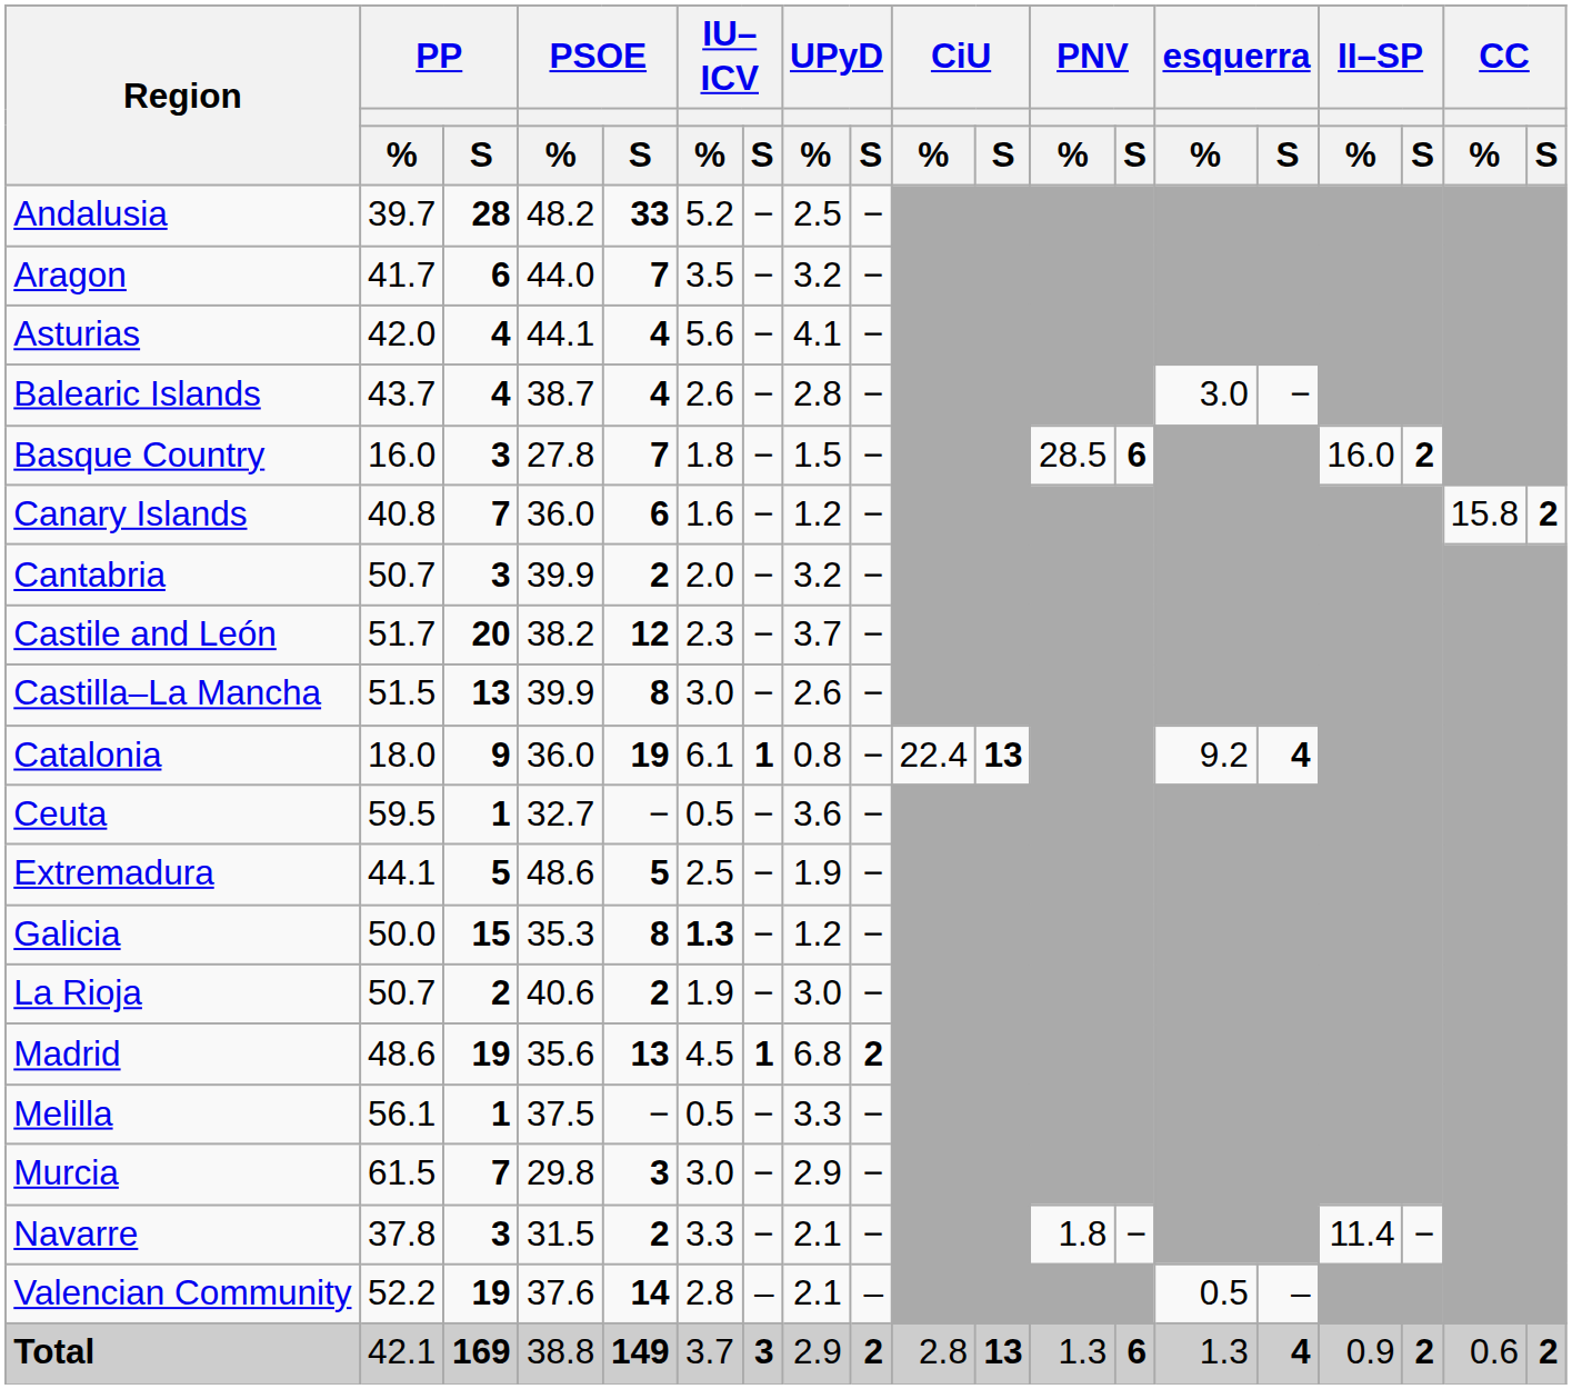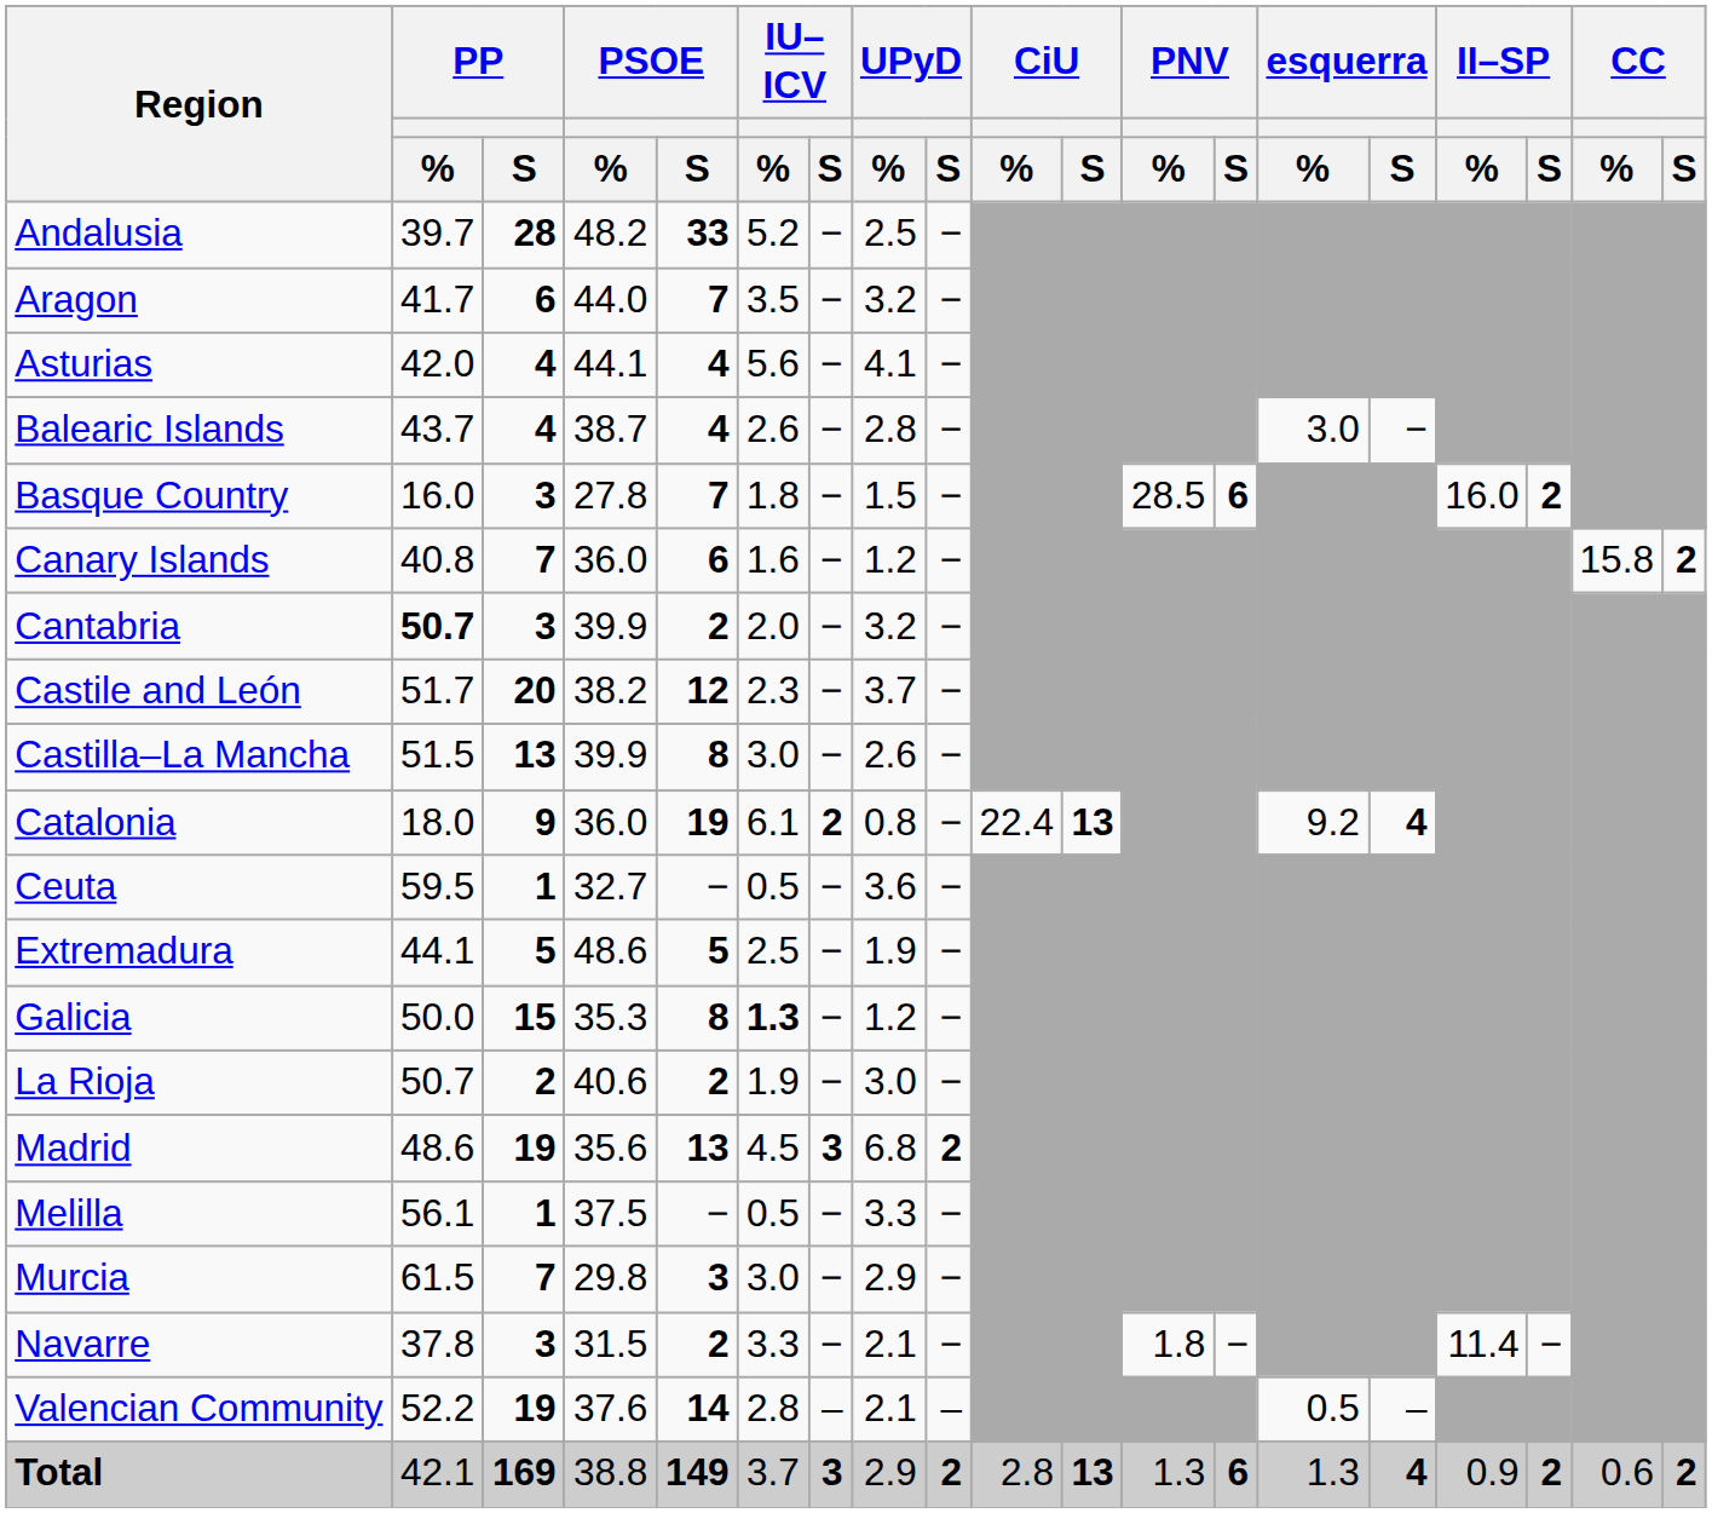Cantabria | PP / %: normal -> bold
Catalonia | IU–ICV / S: 1 -> 2
Madrid | IU–ICV / S: 1 -> 3
